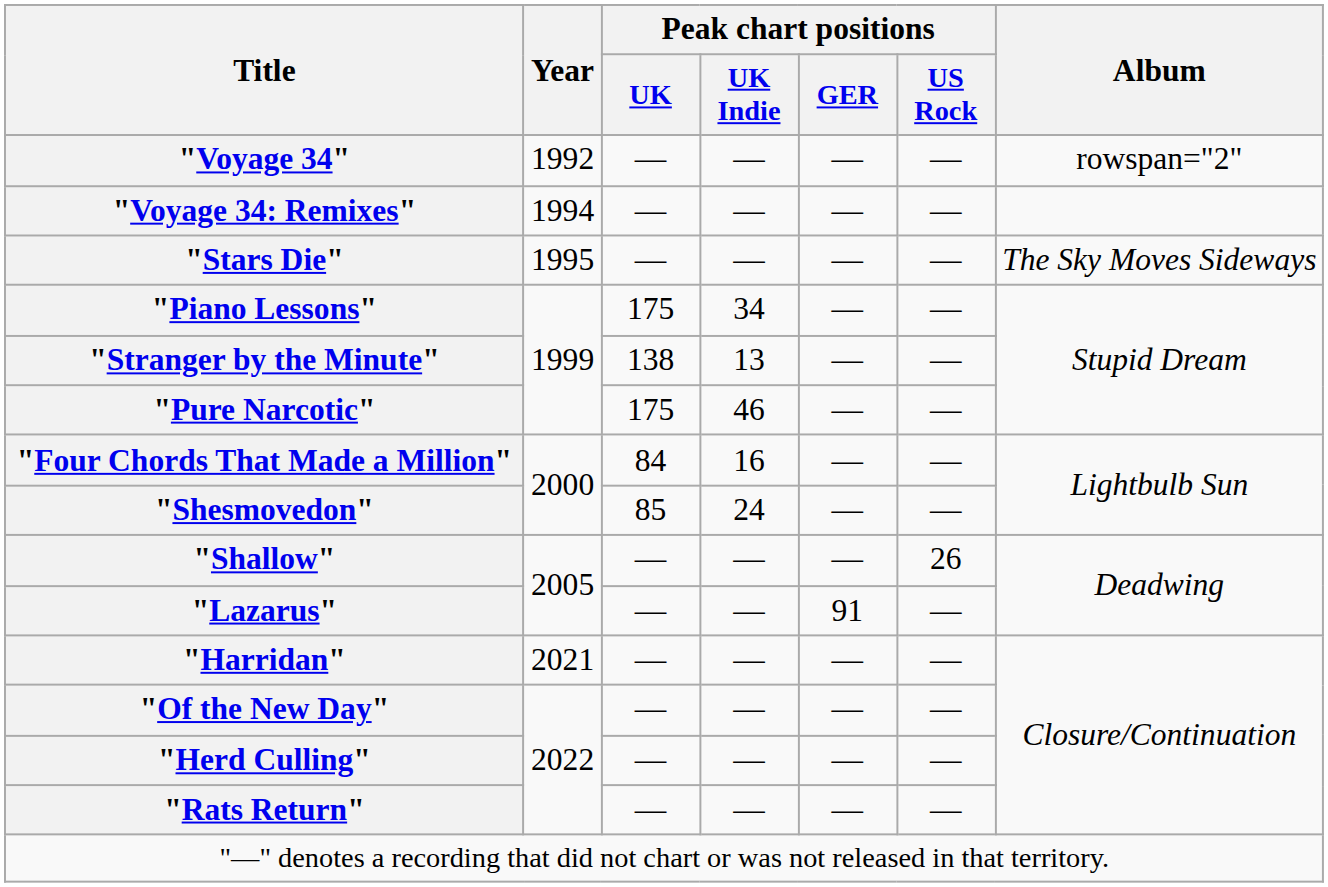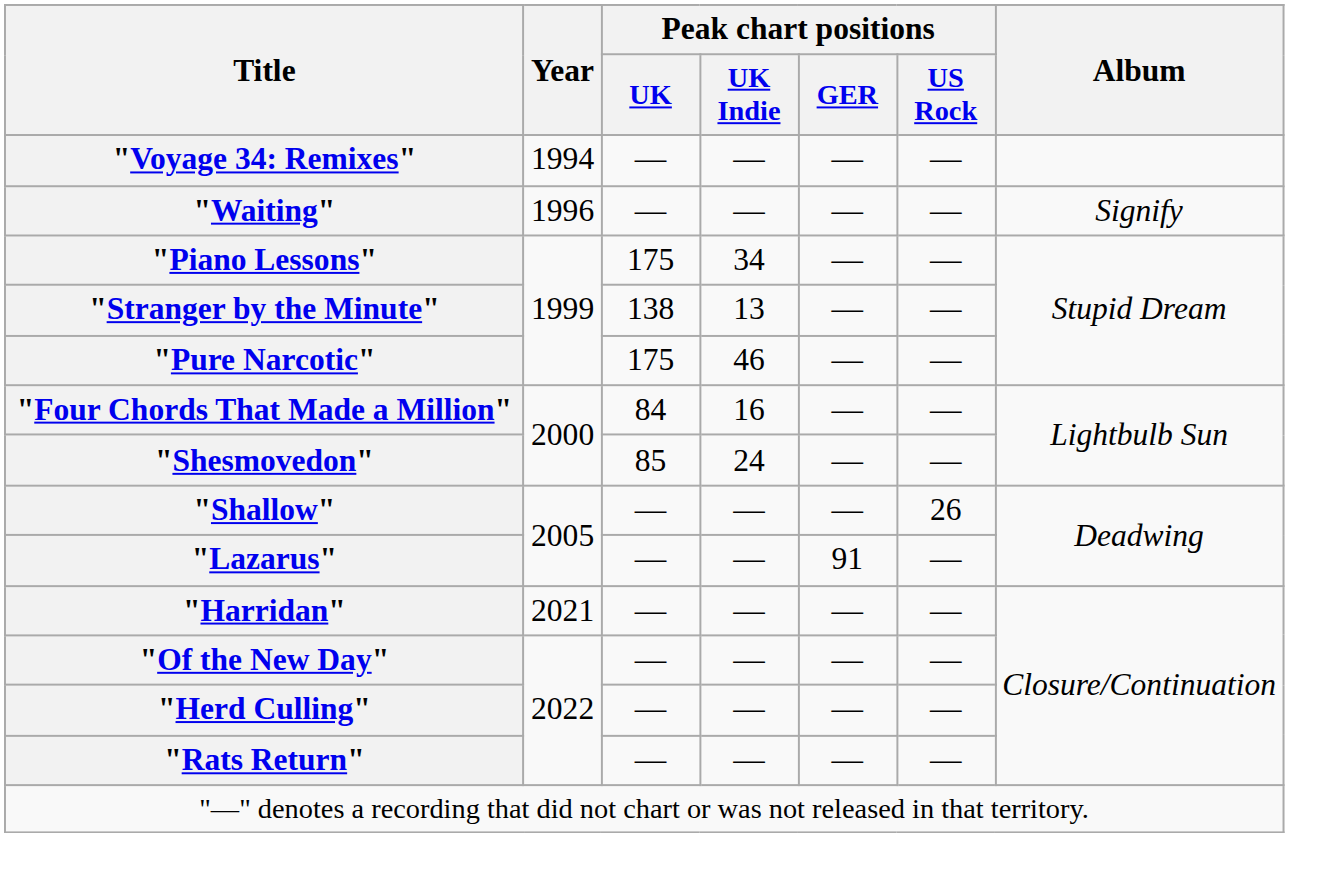- row: "Voyage 34" | 1992 | — | — | — | — | rowspan="2"
- row: "Stars Die" | 1995 | — | — | — | — | The Sky Moves Sideways
+ row: "Waiting" | 1996 | — | — | — | — | Signify
